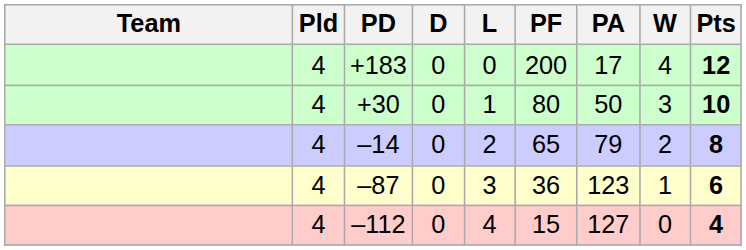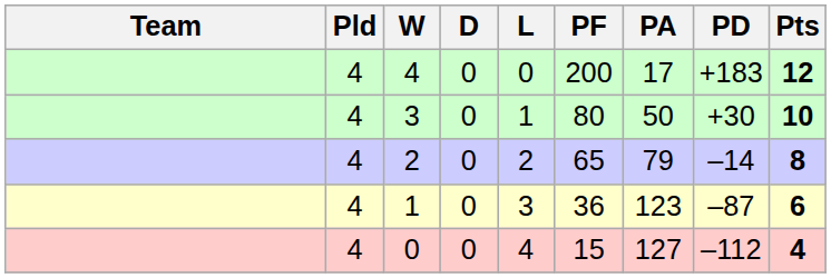columns swapped: W <-> PD
